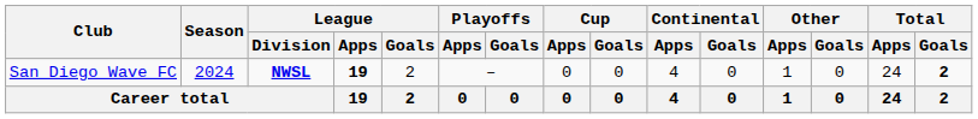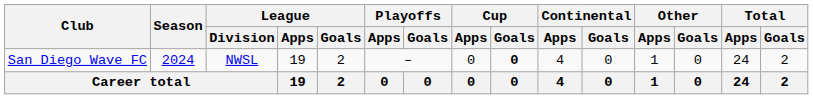San Diego Wave FC | League / Division: bold -> normal
San Diego Wave FC | League / Apps: bold -> normal
San Diego Wave FC | Cup / Goals: normal -> bold
San Diego Wave FC | Total / Goals: bold -> normal
